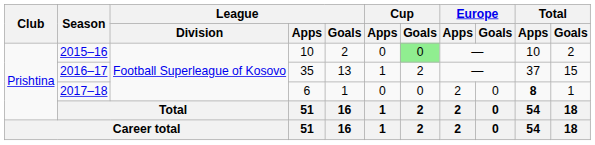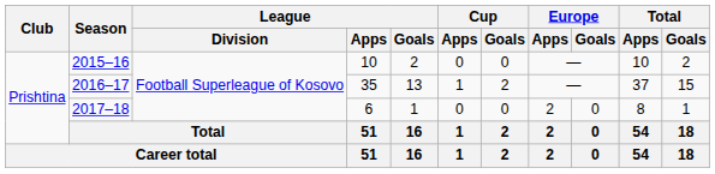2015–16 | Cup / Goals: lightgreen background -> no background
2017–18 | Total / Apps: bold -> normal
